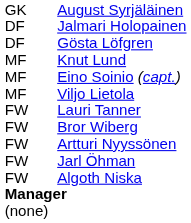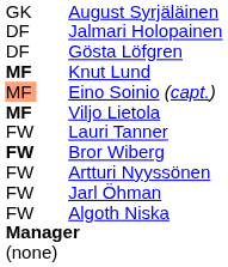Knut Lund | column 1: normal -> bold
Eino Soinio (capt.) | column 1: no background -> lightsalmon background
Viljo Lietola | column 1: normal -> bold
Bror Wiberg | column 1: normal -> bold
